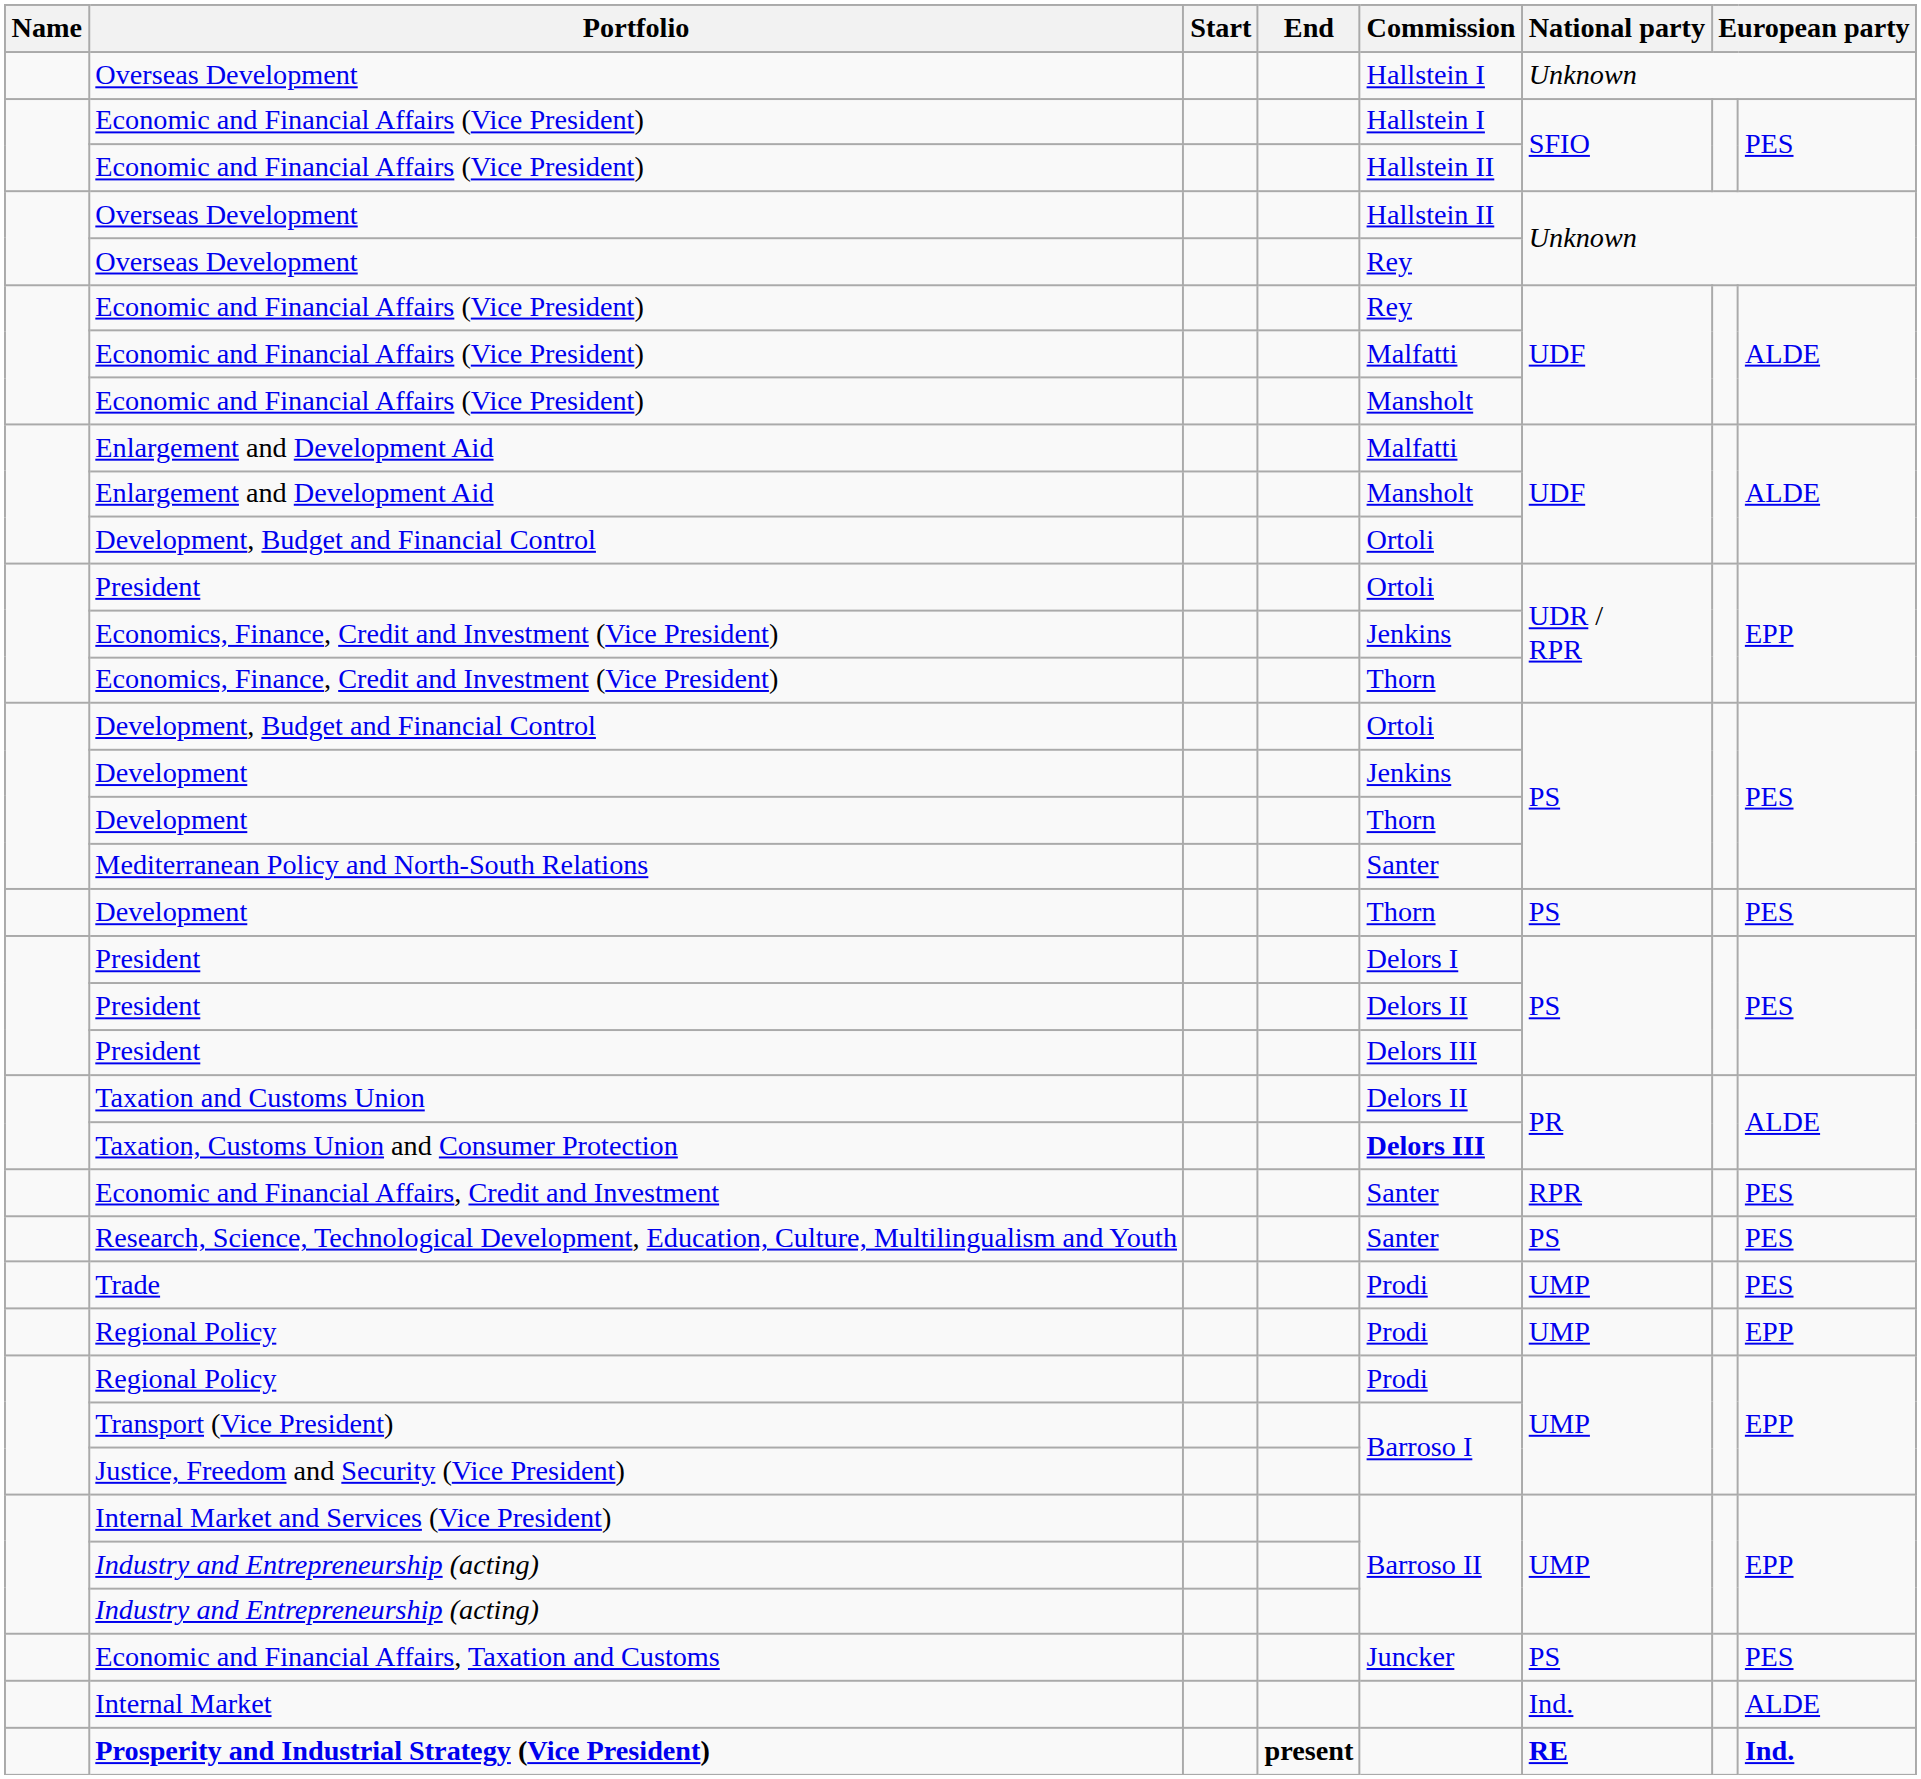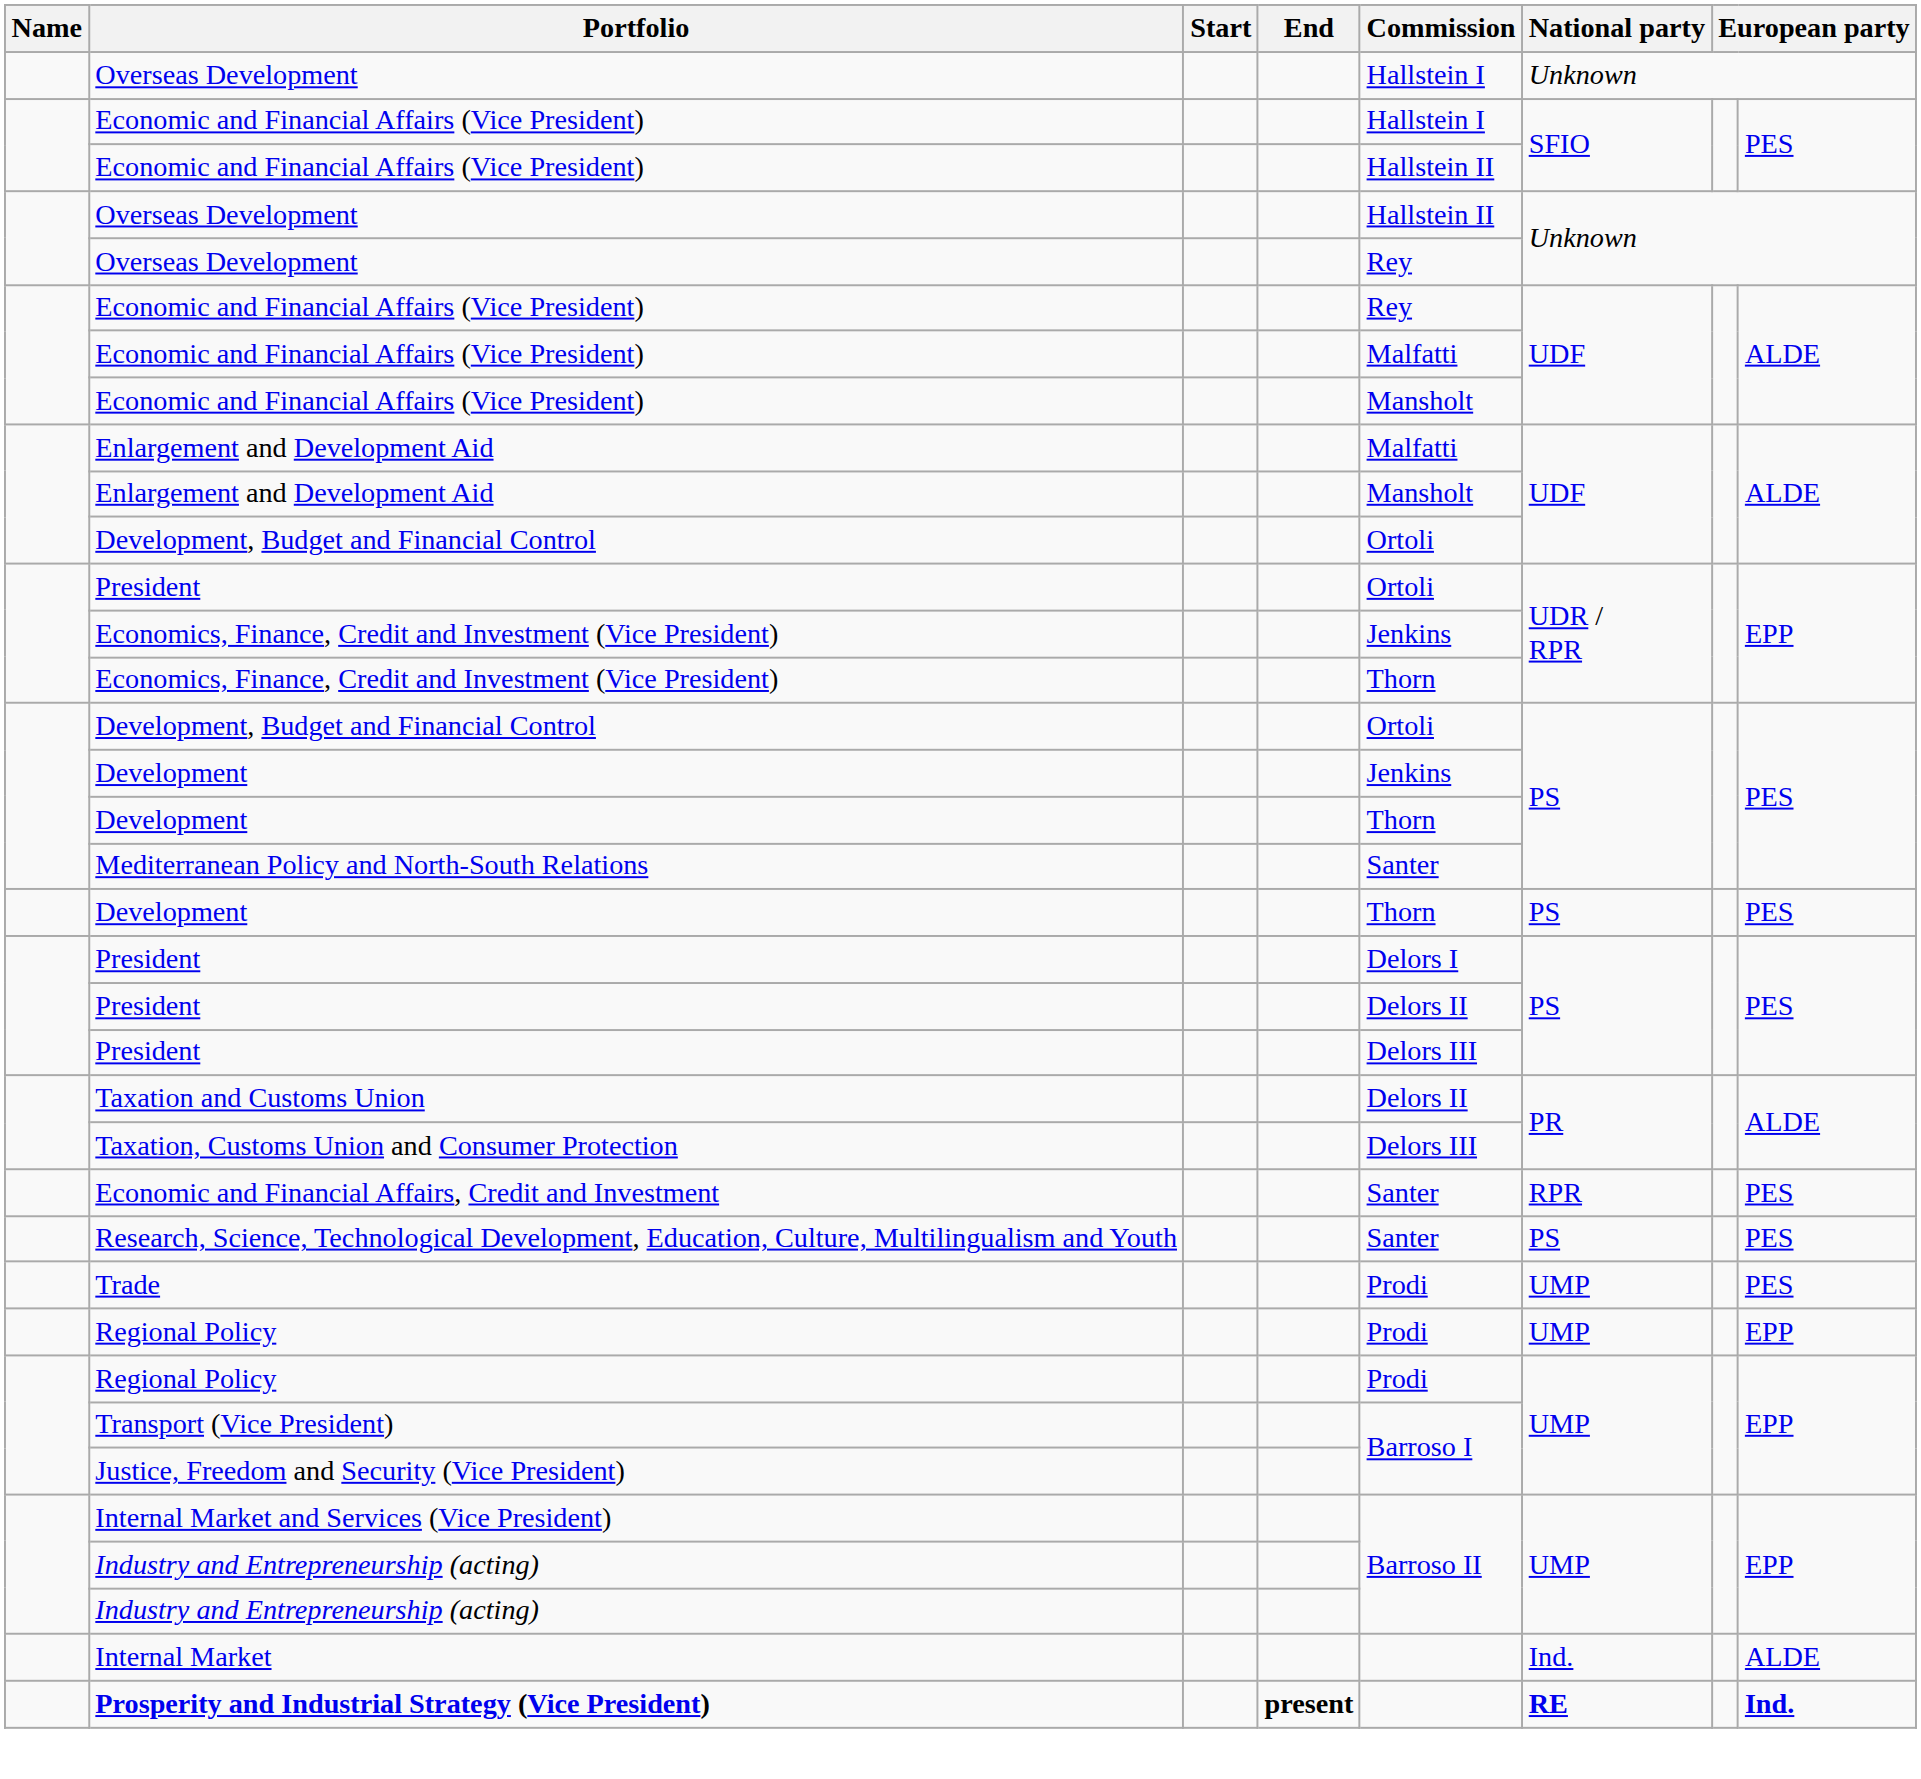Taxation, Customs Union and Consumer Protection | Commission: bold -> normal
- row: Economic and Financial Affairs, Taxation and Customs | Juncker | PS | PES
